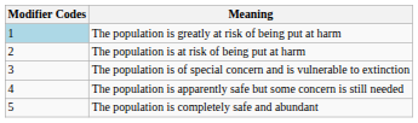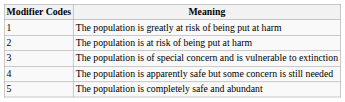The population is greatly at risk of being put at harm | Modifier Codes: lightblue background -> no background
